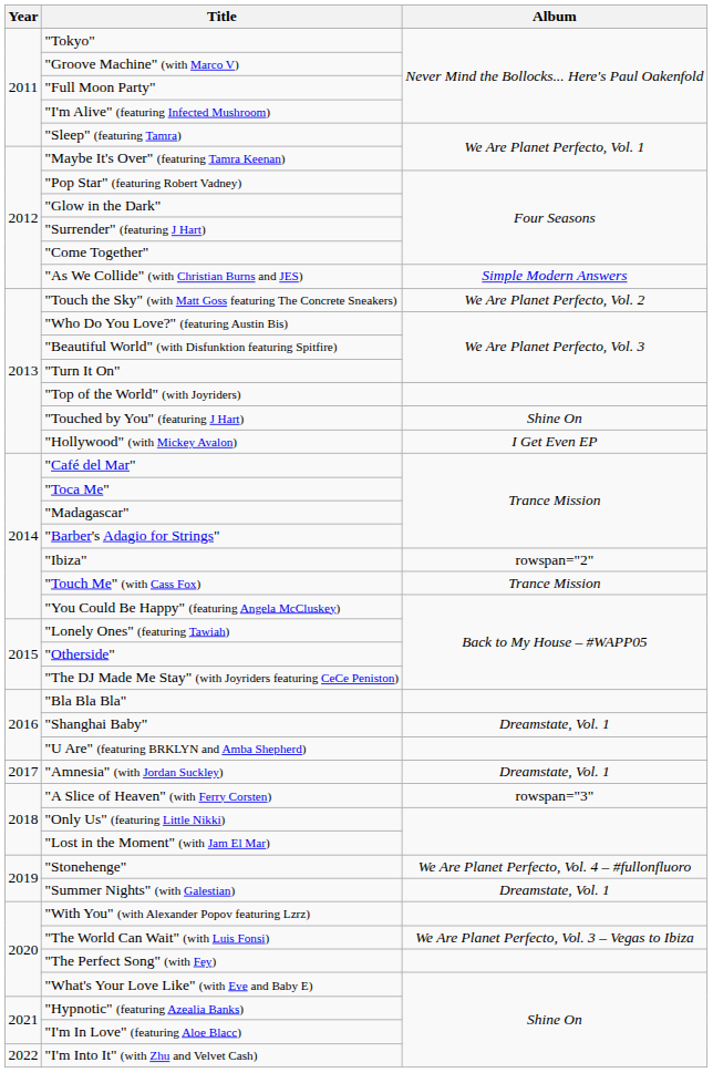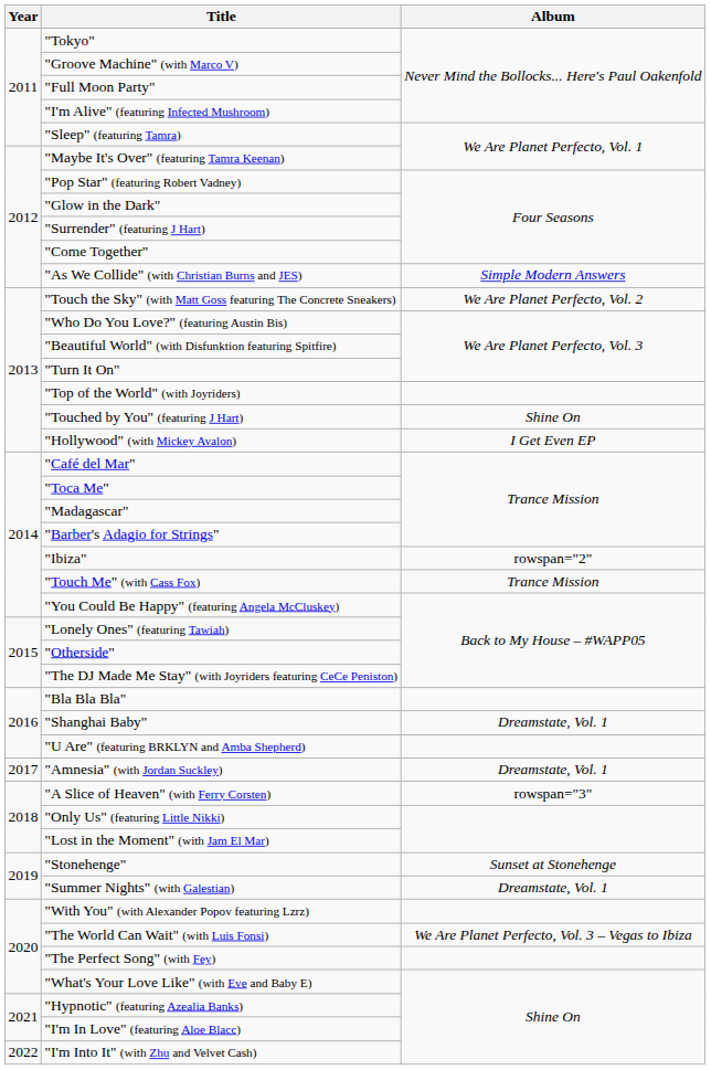"Stonehenge" | Album: We Are Planet Perfecto, Vol. 4 – #fullonfluoro -> Sunset at Stonehenge
